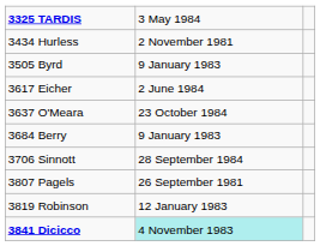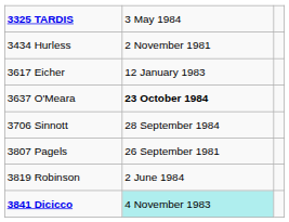- row: 3505 Byrd | 9 January 1983
3617 Eicher | column 2: 2 June 1984 -> 12 January 1983
3637 O'Meara | column 2: normal -> bold
- row: 3684 Berry | 9 January 1983
3819 Robinson | column 2: 12 January 1983 -> 2 June 1984
